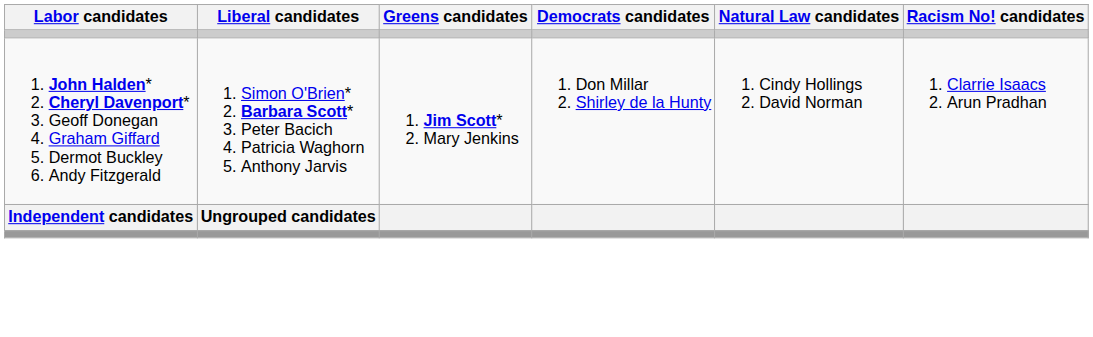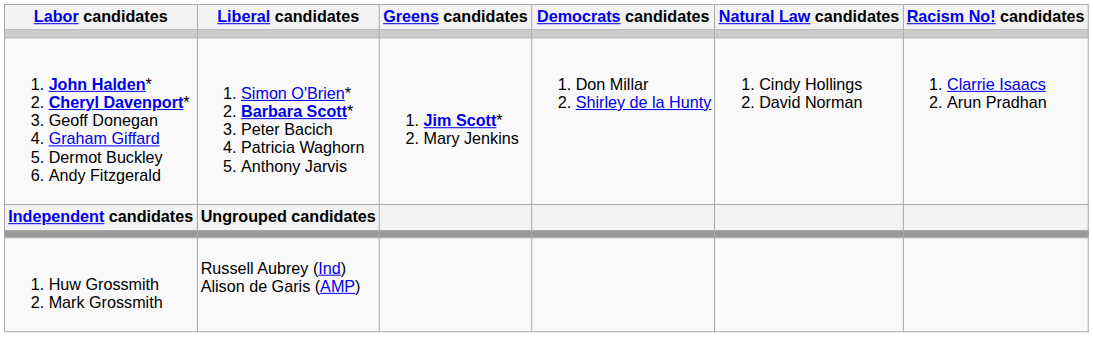+ row: Huw Grossmith Mark Grossmith | Russell Aubrey (Ind) Alison de Garis (AMP)
